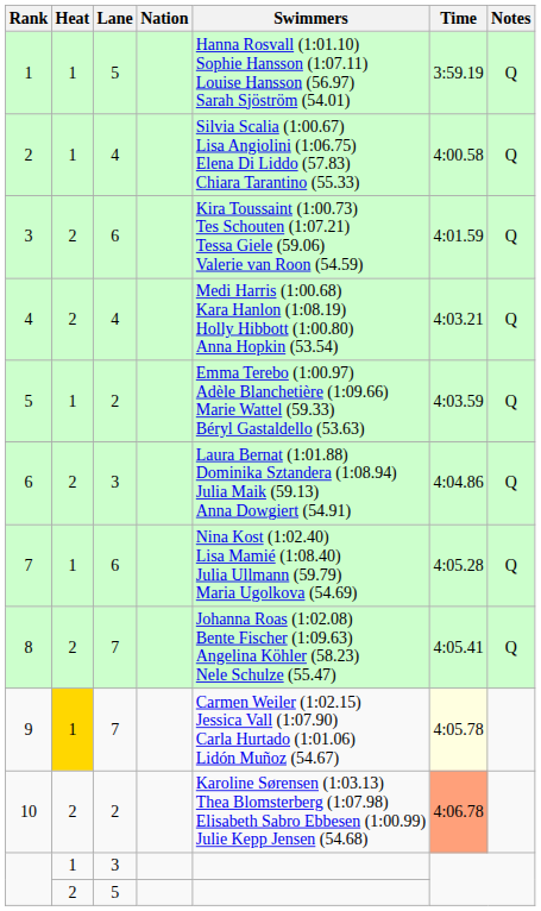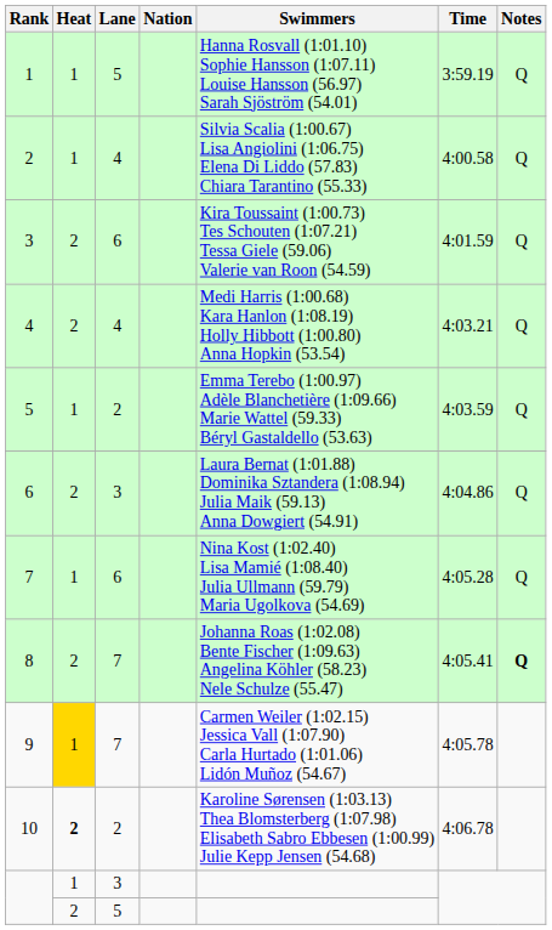8 | Notes: normal -> bold
9 | Time: lightyellow background -> no background
10 | Heat: normal -> bold
10 | Time: lightsalmon background -> no background
